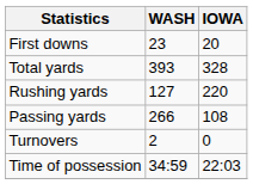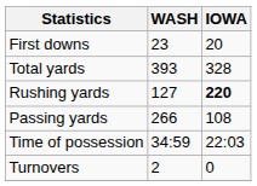Rushing yards | IOWA: normal -> bold
rows swapped: Turnovers <-> Time of possession
